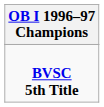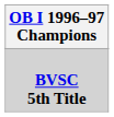row 2 | column 1: no background -> lightgrey background
